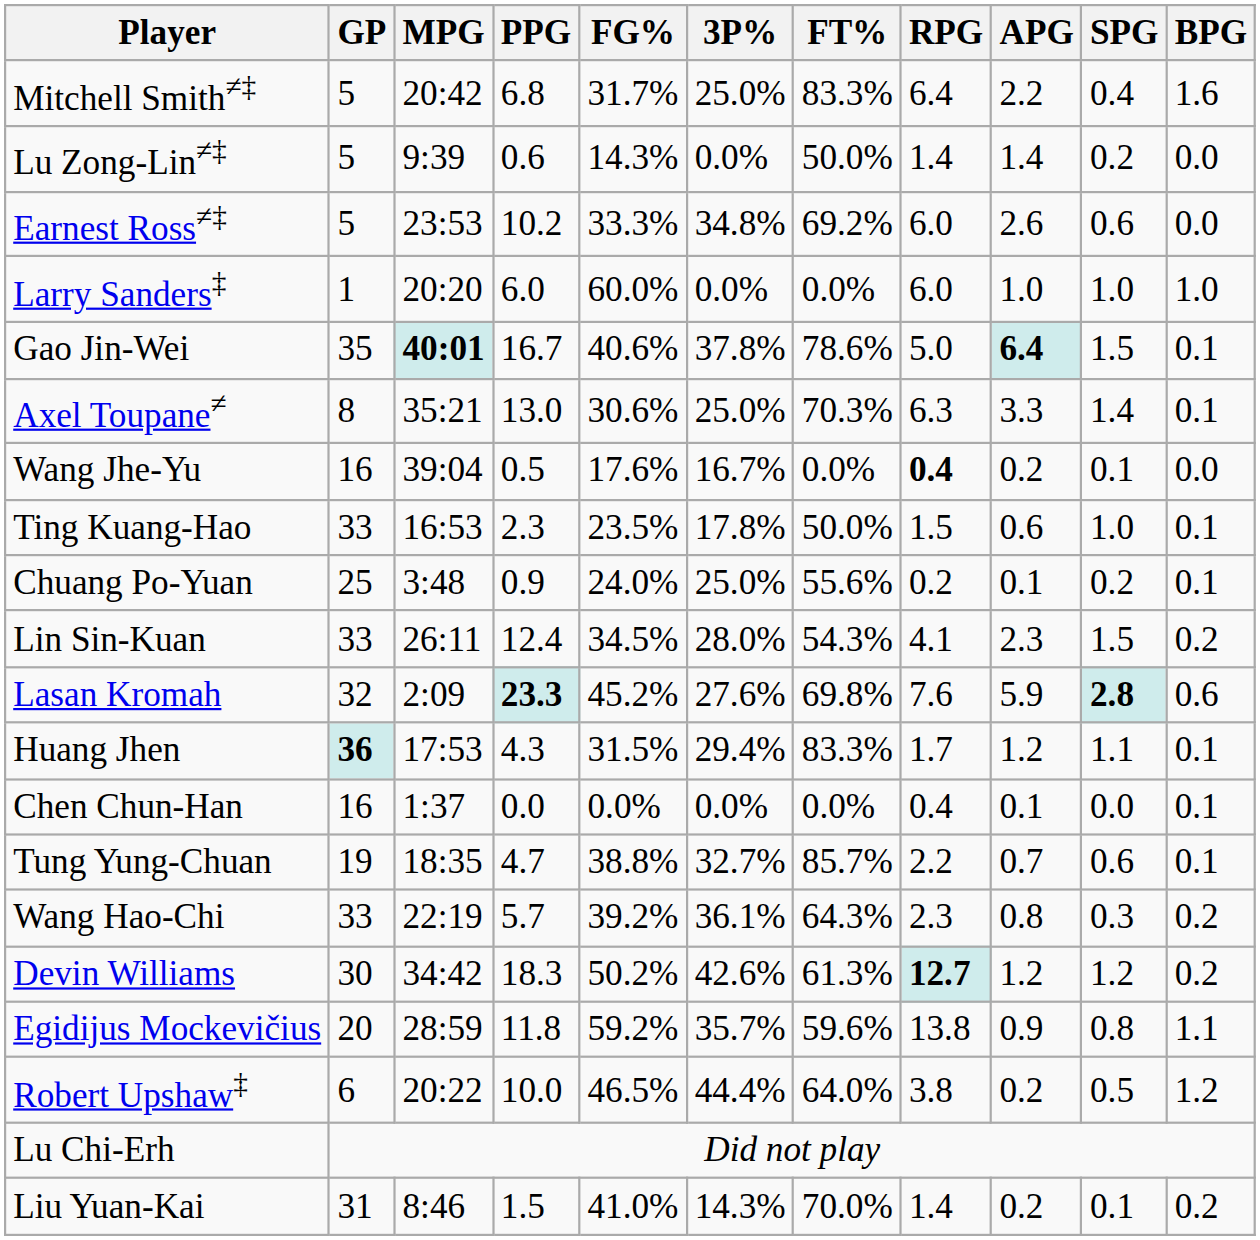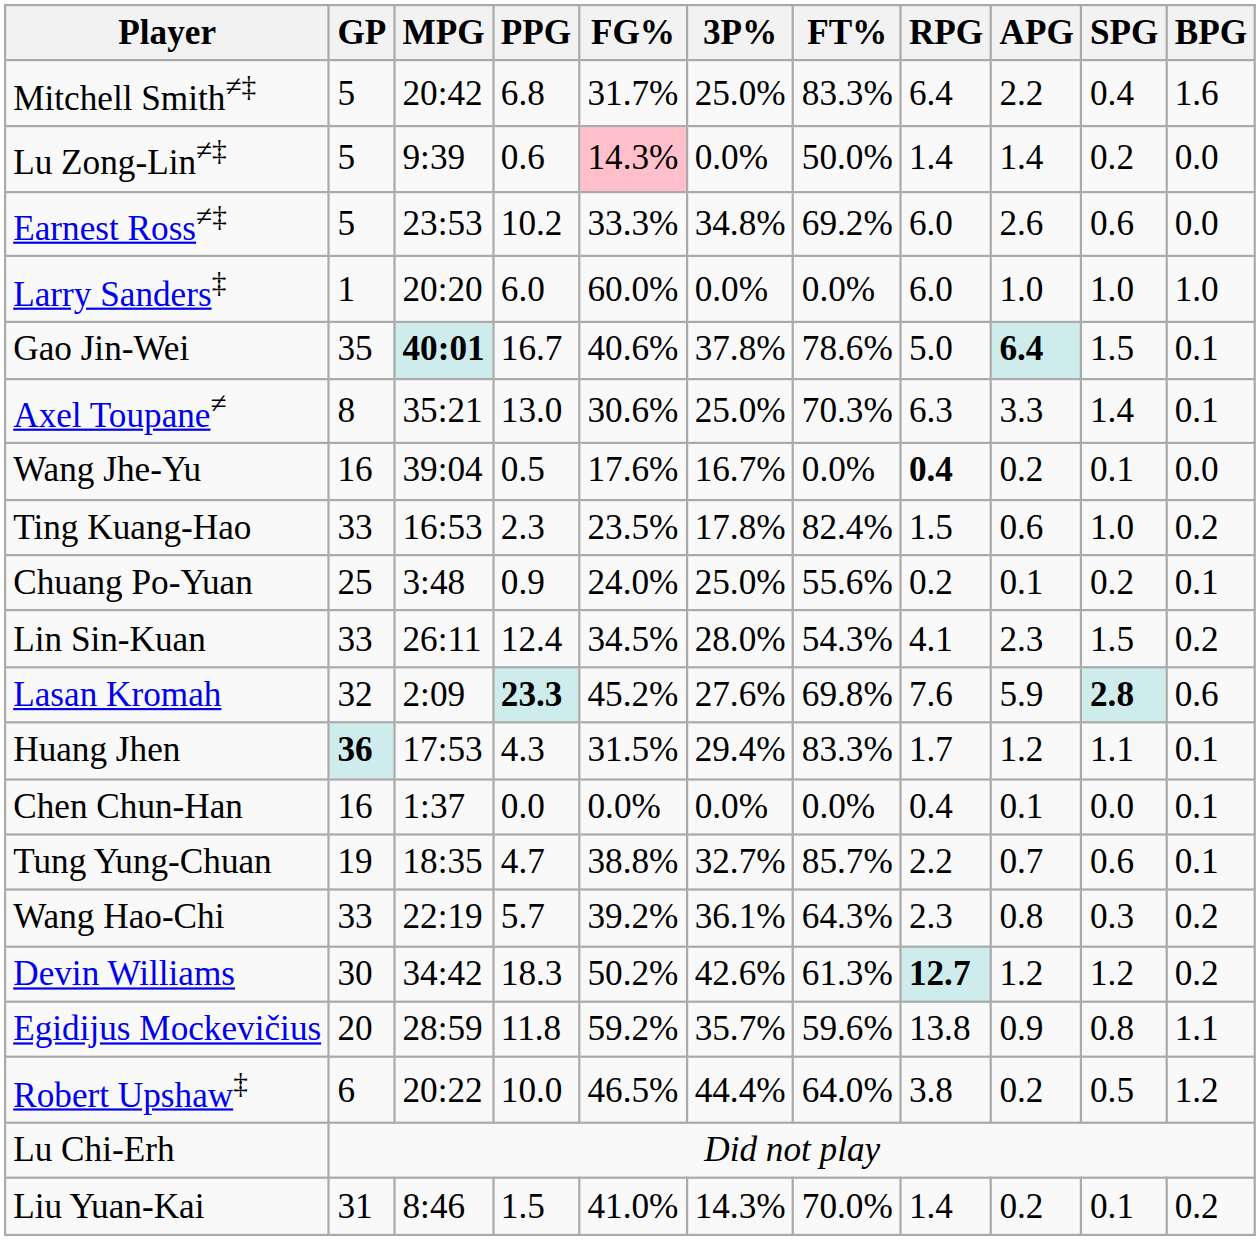Lu Zong-Lin≠‡ | FG%: no background -> pink background
Ting Kuang-Hao | FT%: 50.0% -> 82.4%
Ting Kuang-Hao | BPG: 0.1 -> 0.2
